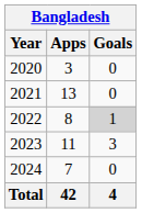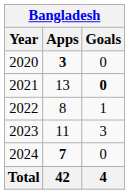2020 | Apps: normal -> bold
2021 | Goals: normal -> bold
2022 | Goals: lightgrey background -> no background
2024 | Apps: normal -> bold
